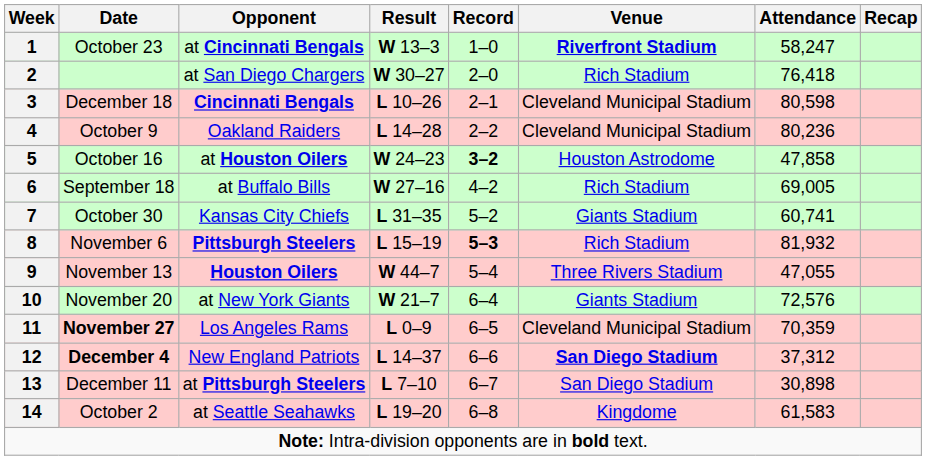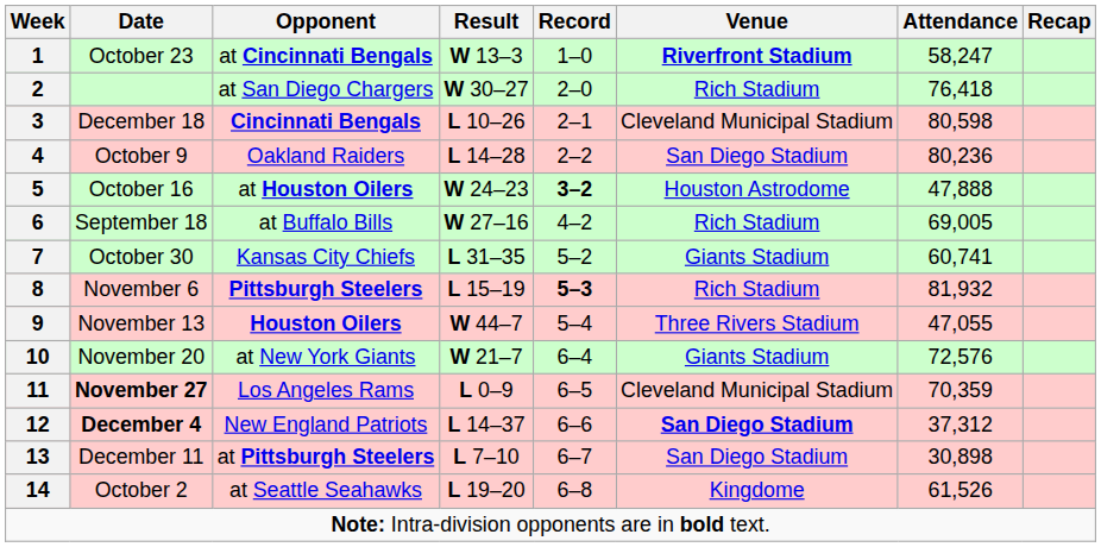4 | Venue: Cleveland Municipal Stadium -> San Diego Stadium
5 | Attendance: 47,858 -> 47,888
14 | Attendance: 61,583 -> 61,526
